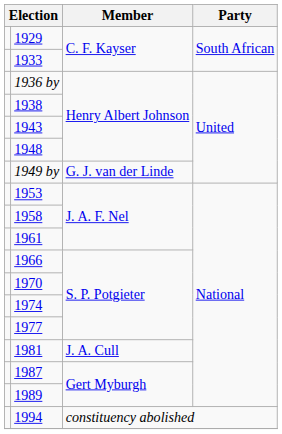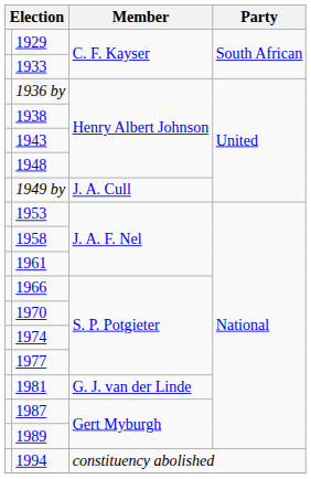1949 by | Member: G. J. van der Linde -> J. A. Cull
1981 | Member: J. A. Cull -> G. J. van der Linde
